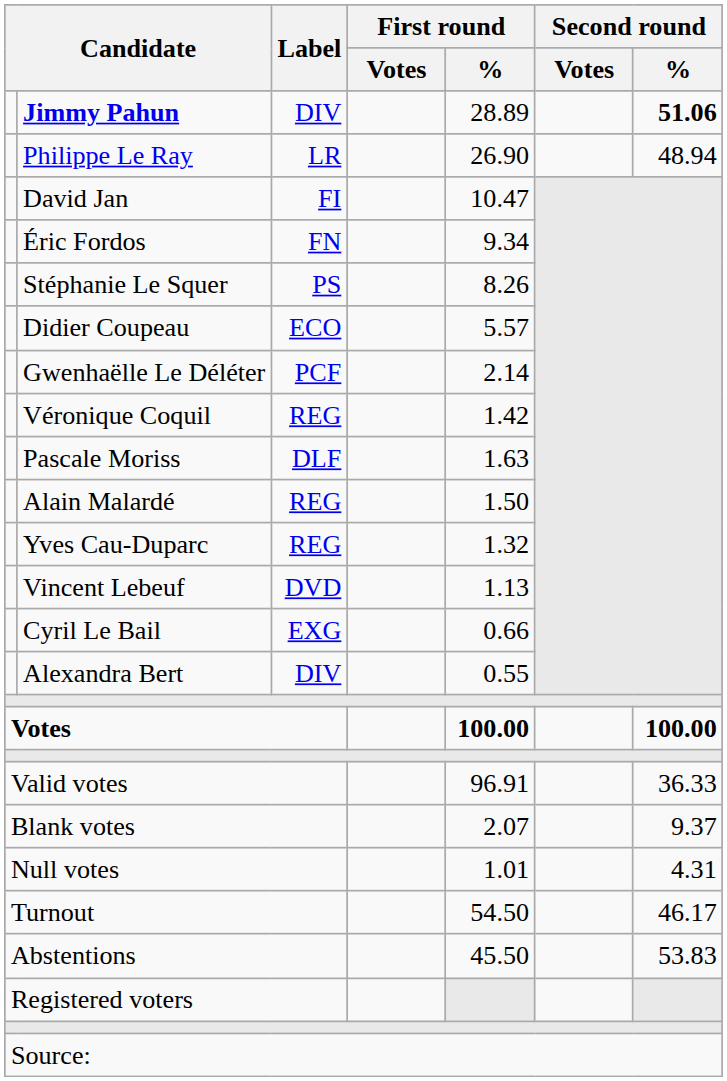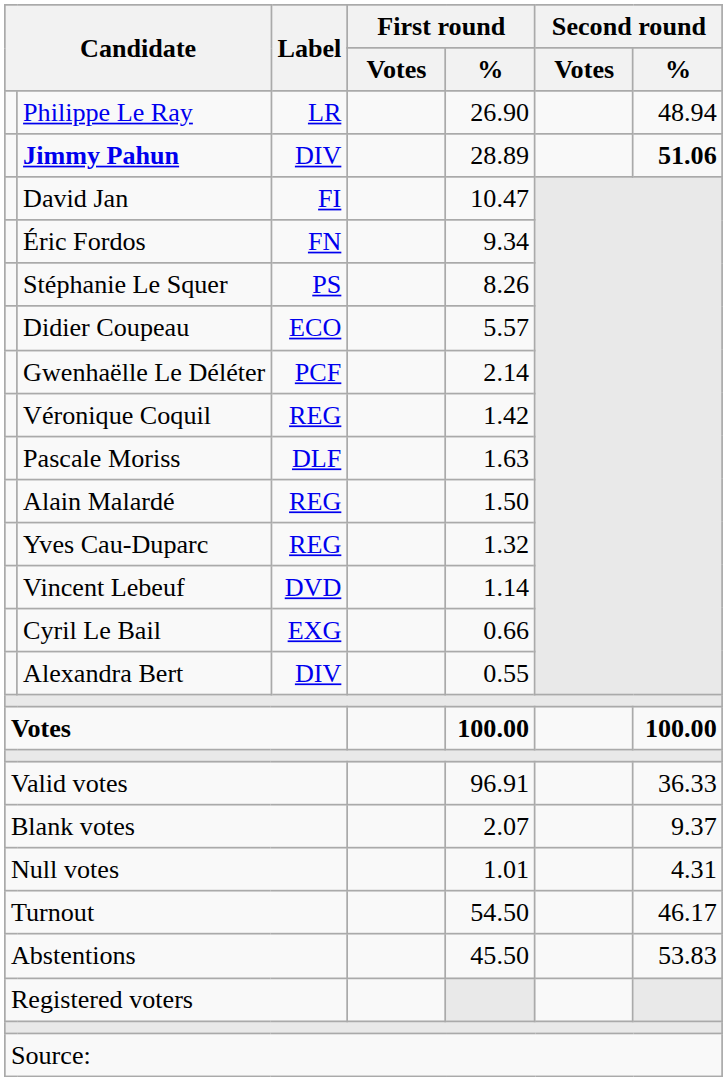rows swapped: Jimmy Pahun <-> Philippe Le Ray
Vincent Lebeuf | First round / %: 1.13 -> 1.14
